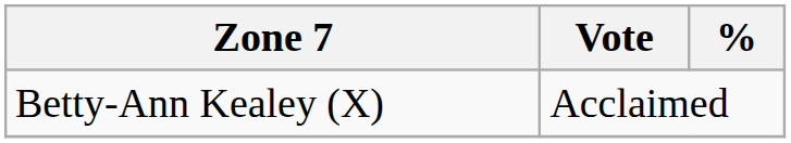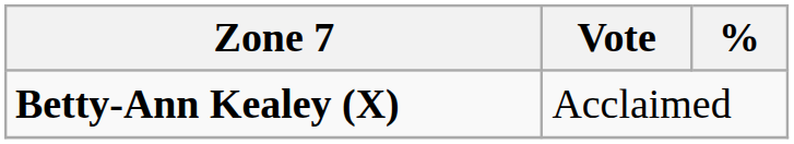Betty-Ann Kealey (X) | Zone 7: normal -> bold
